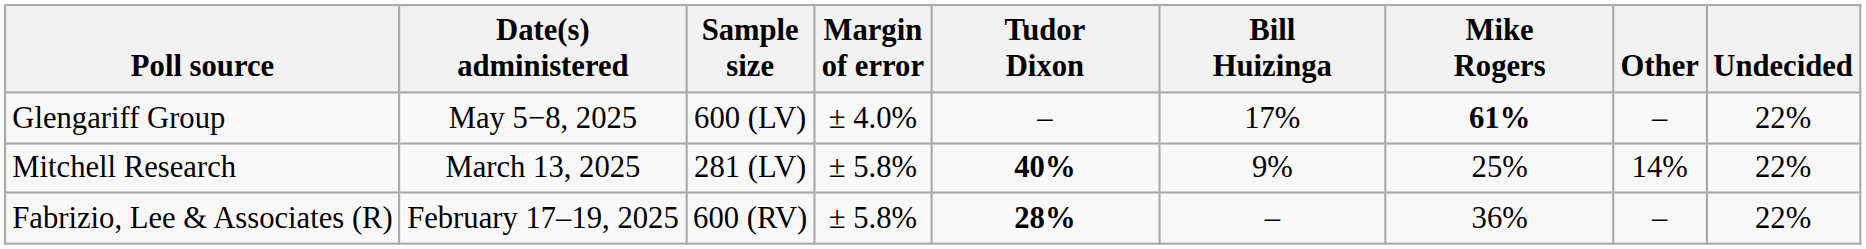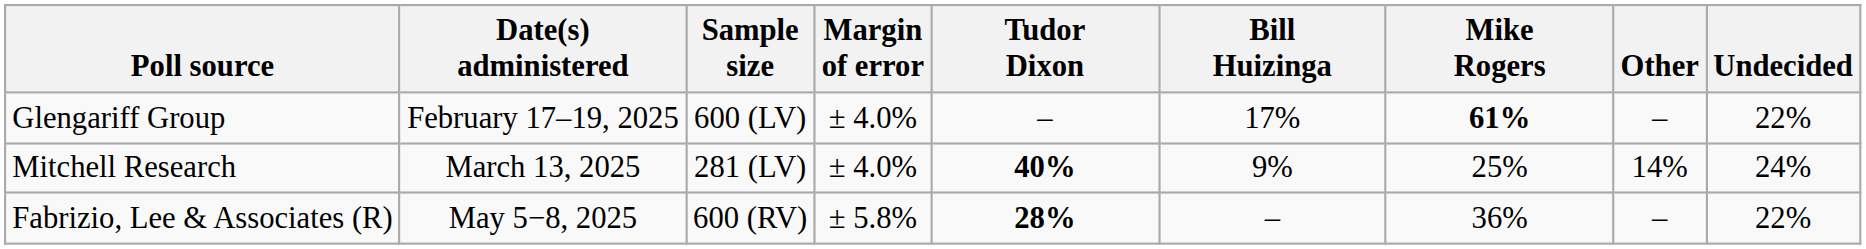Glengariff Group | Date(s) administered: May 5−8, 2025 -> February 17–19, 2025
Mitchell Research | Margin of error: ± 5.8% -> ± 4.0%
Mitchell Research | Undecided: 22% -> 24%
Fabrizio, Lee & Associates (R) | Date(s) administered: February 17–19, 2025 -> May 5−8, 2025
